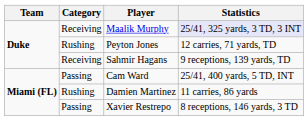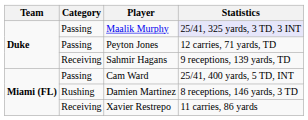Maalik Murphy | Category: Receiving -> Passing
Peyton Jones | Category: Rushing -> Passing
Damien Martinez | Statistics: 11 carries, 86 yards -> 8 receptions, 146 yards, 3 TD
Xavier Restrepo | Category: Passing -> Receiving
Xavier Restrepo | Statistics: 8 receptions, 146 yards, 3 TD -> 11 carries, 86 yards
